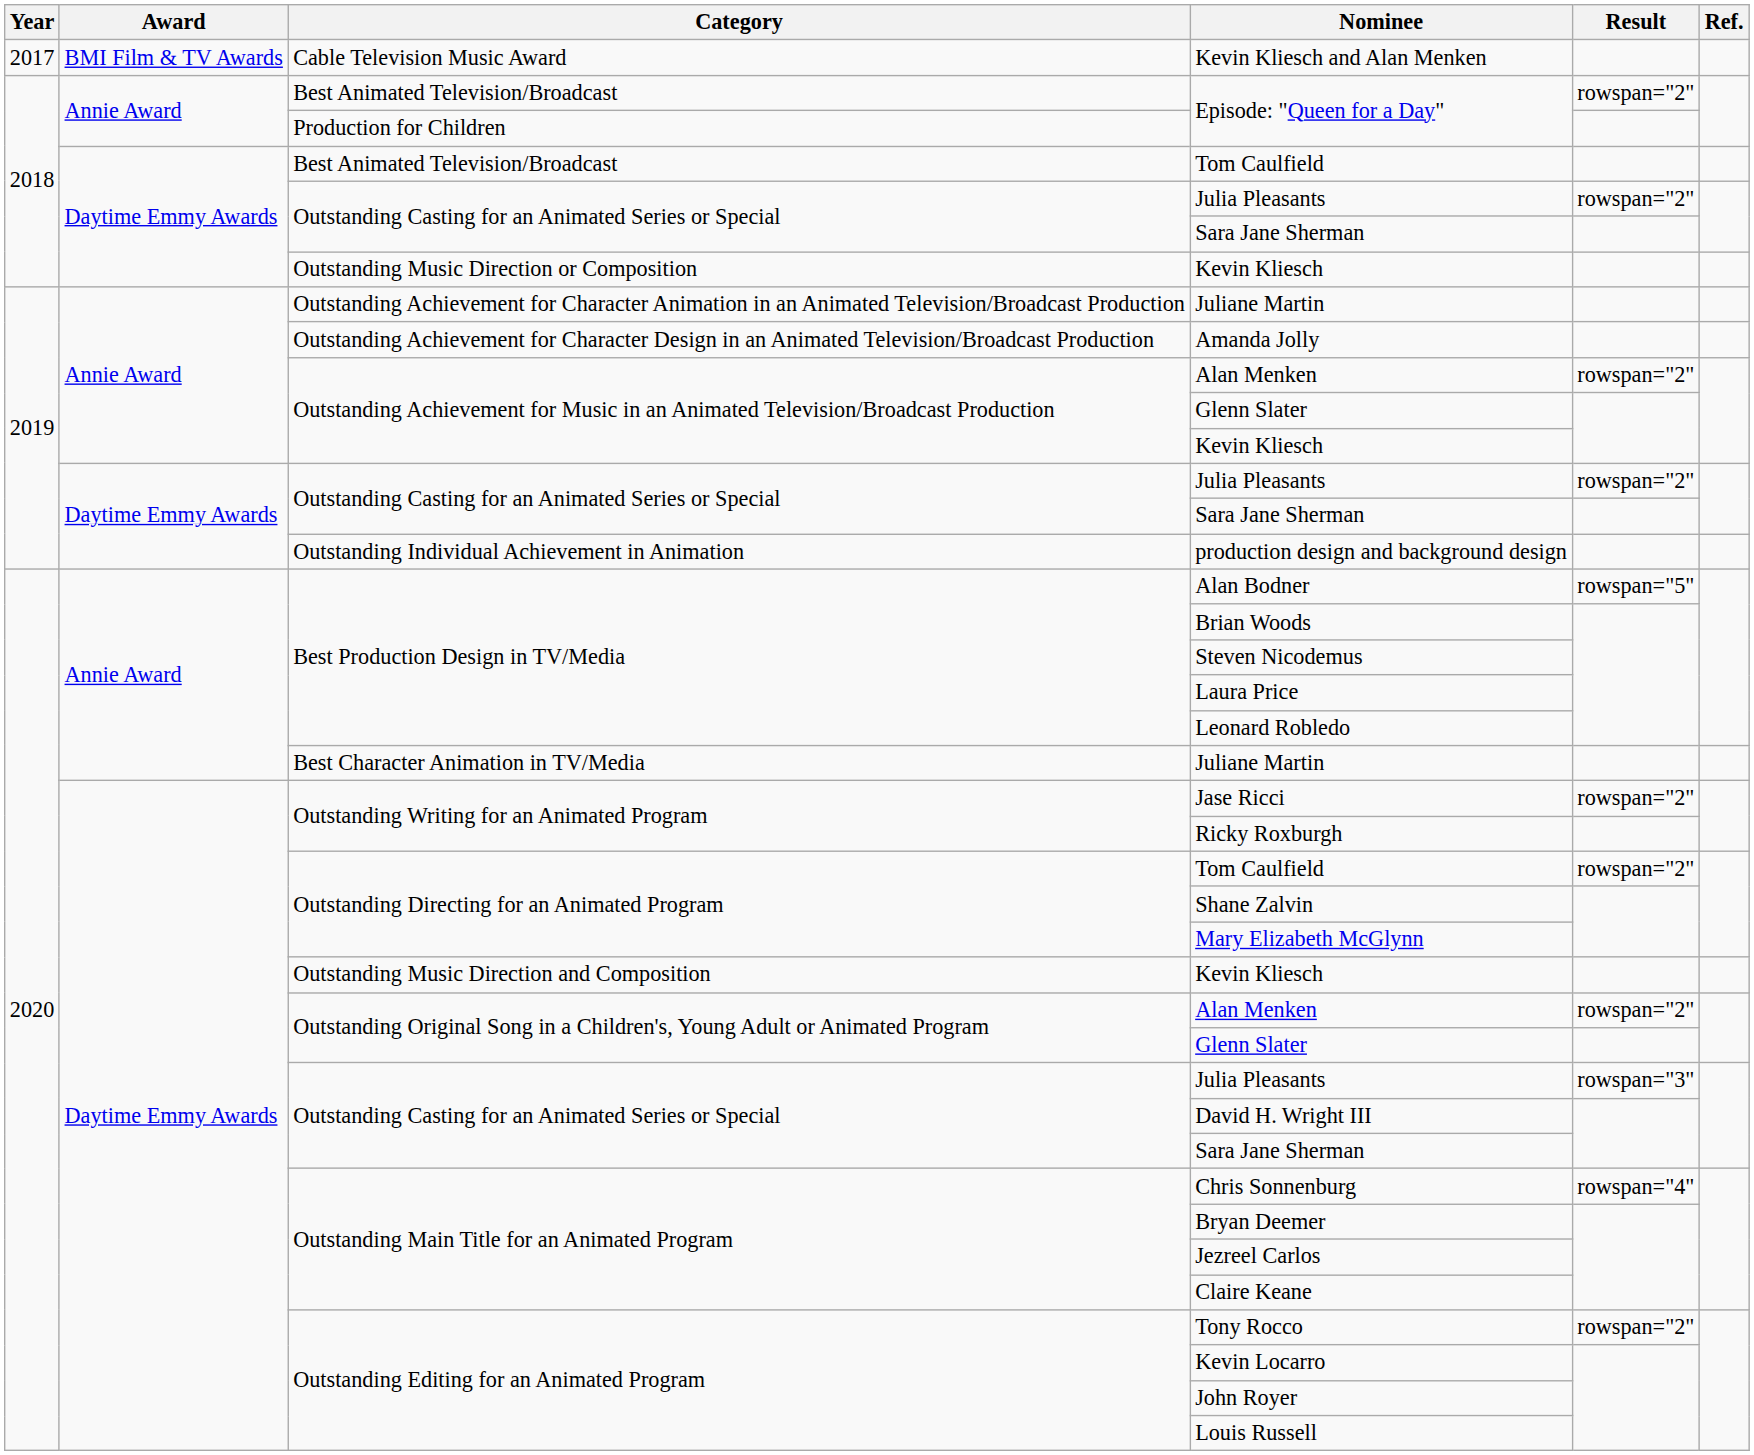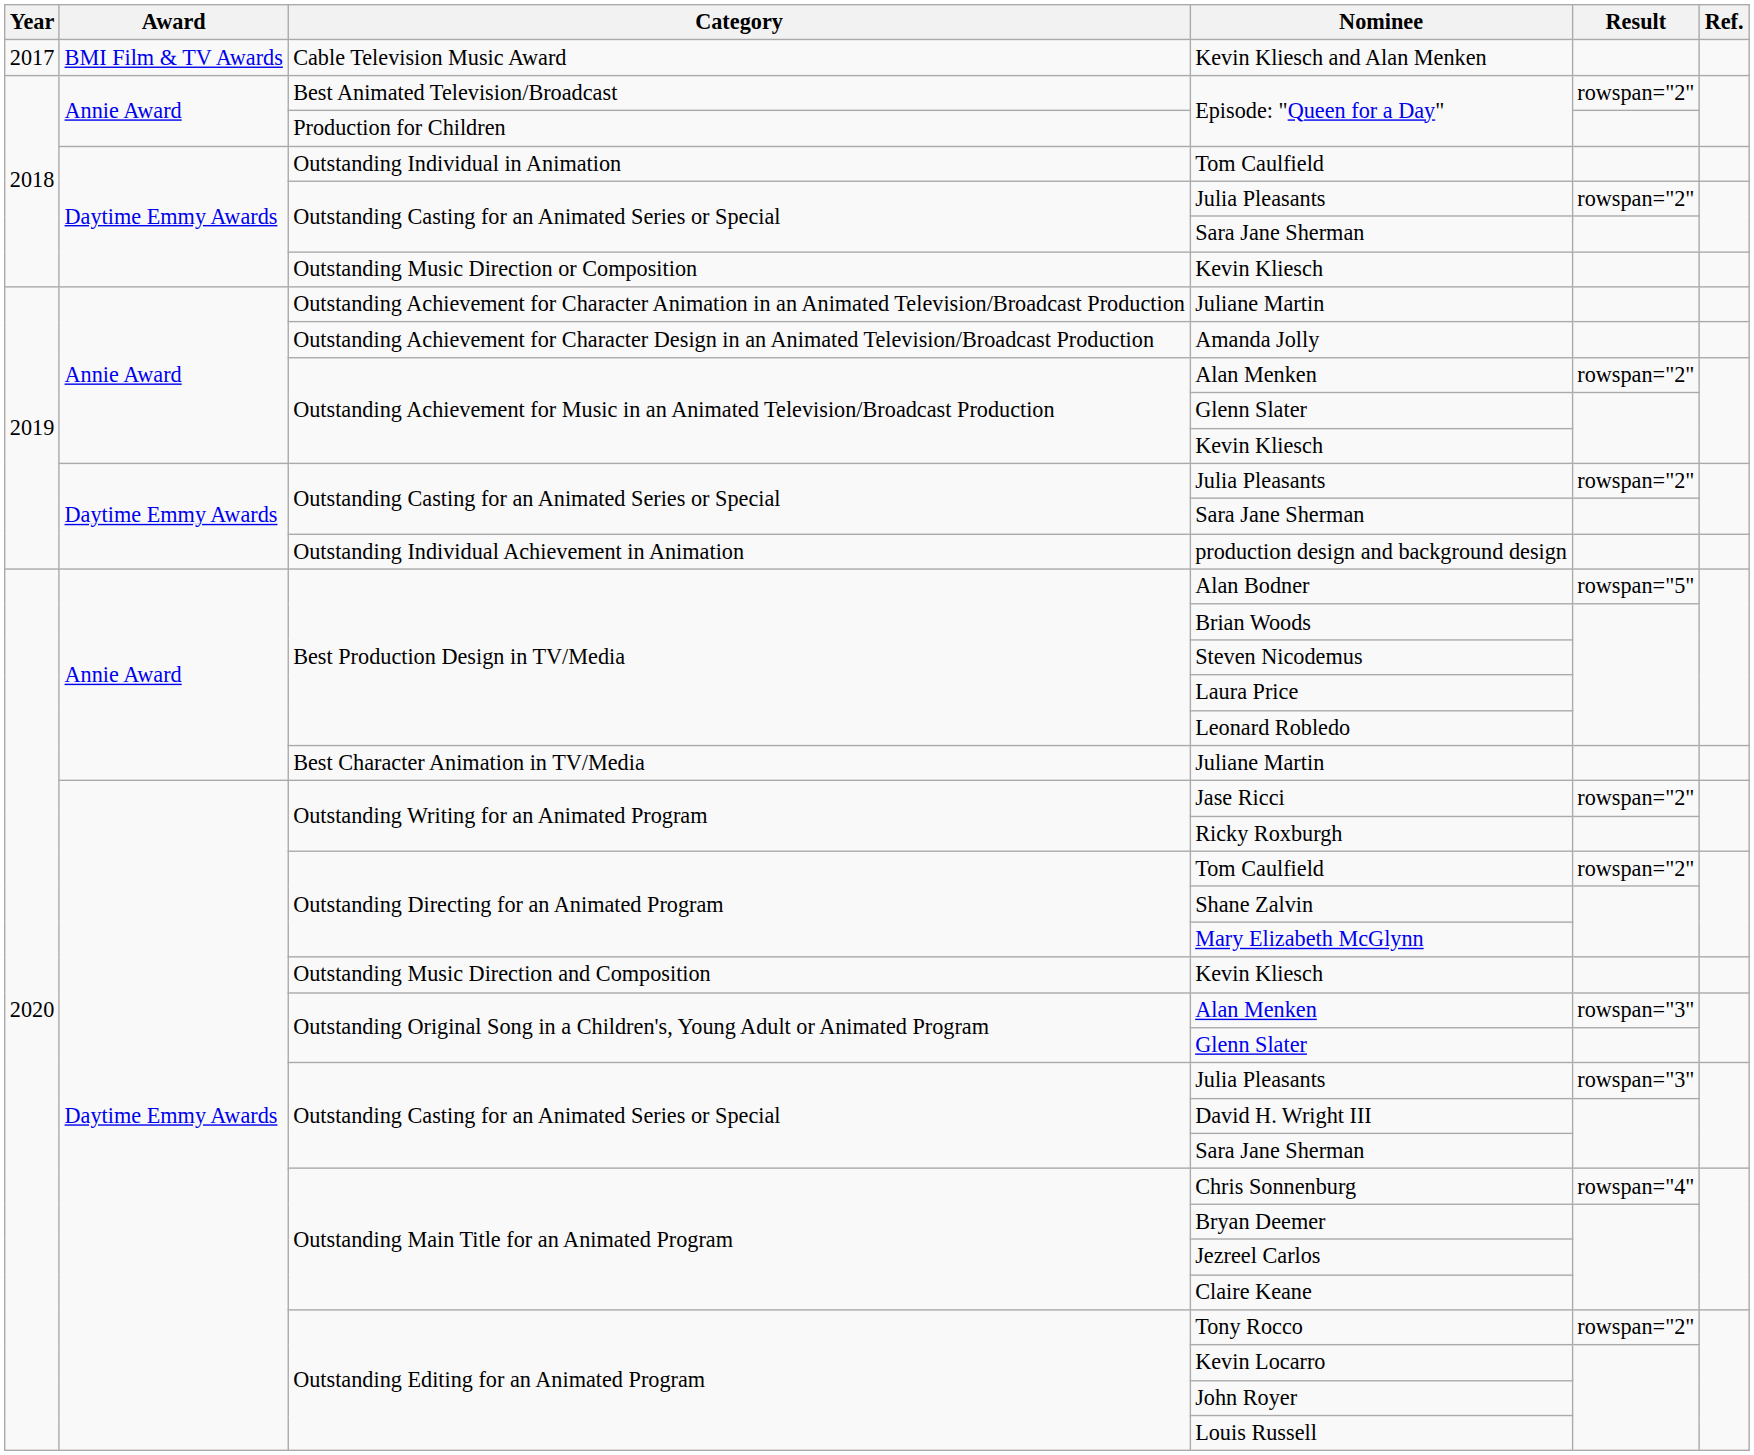2018 / Tom Caulfield | Category: Best Animated Television/Broadcast -> Outstanding Individual in Animation
2020 / Alan Menken | Result: rowspan="2" -> rowspan="3"
